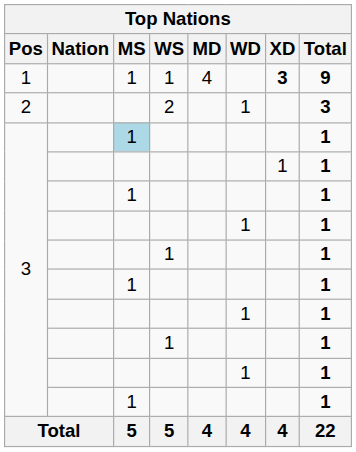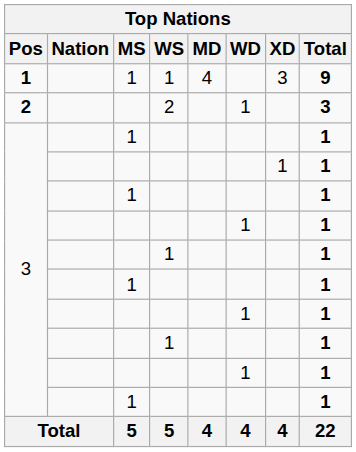row 3 | Pos: normal -> bold
row 3 | XD: bold -> normal
row 4 | Pos: normal -> bold
row 5 | MS: lightblue background -> no background
